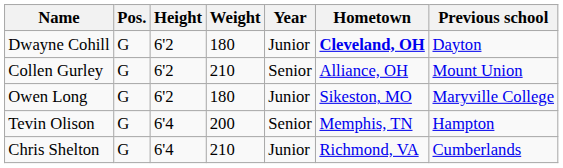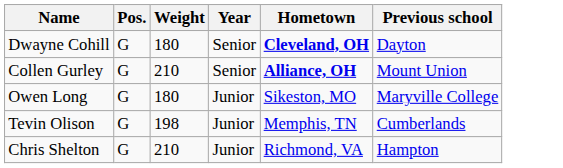- column: Height | 6'2 | 6'2 | 6'2 | 6'4 | 6'4
Dwayne Cohill | Year: Junior -> Senior
Collen Gurley | Hometown: normal -> bold
Tevin Olison | Weight: 200 -> 198
Tevin Olison | Year: Senior -> Junior
Tevin Olison | Previous school: Hampton -> Cumberlands
Chris Shelton | Previous school: Cumberlands -> Hampton
